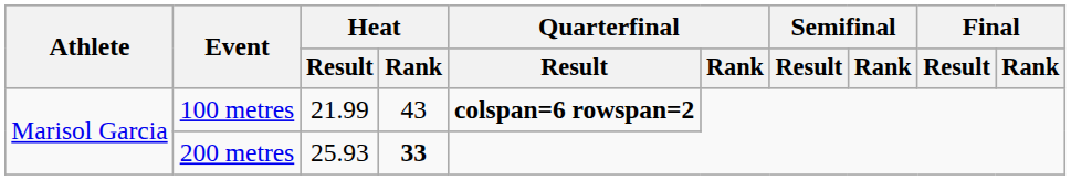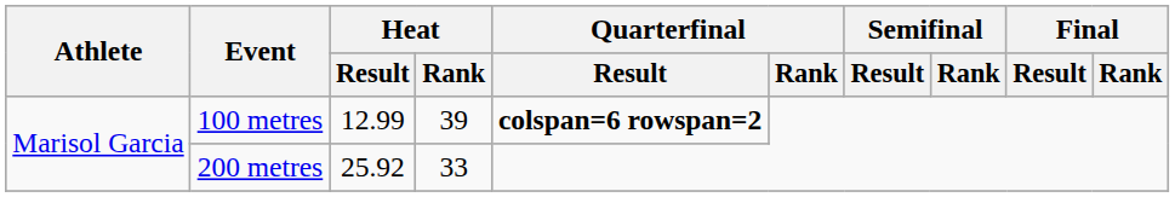100 metres | Heat / Result: 21.99 -> 12.99
100 metres | Heat / Rank: 43 -> 39
200 metres | Heat / Result: 25.93 -> 25.92
200 metres | Heat / Rank: bold -> normal
